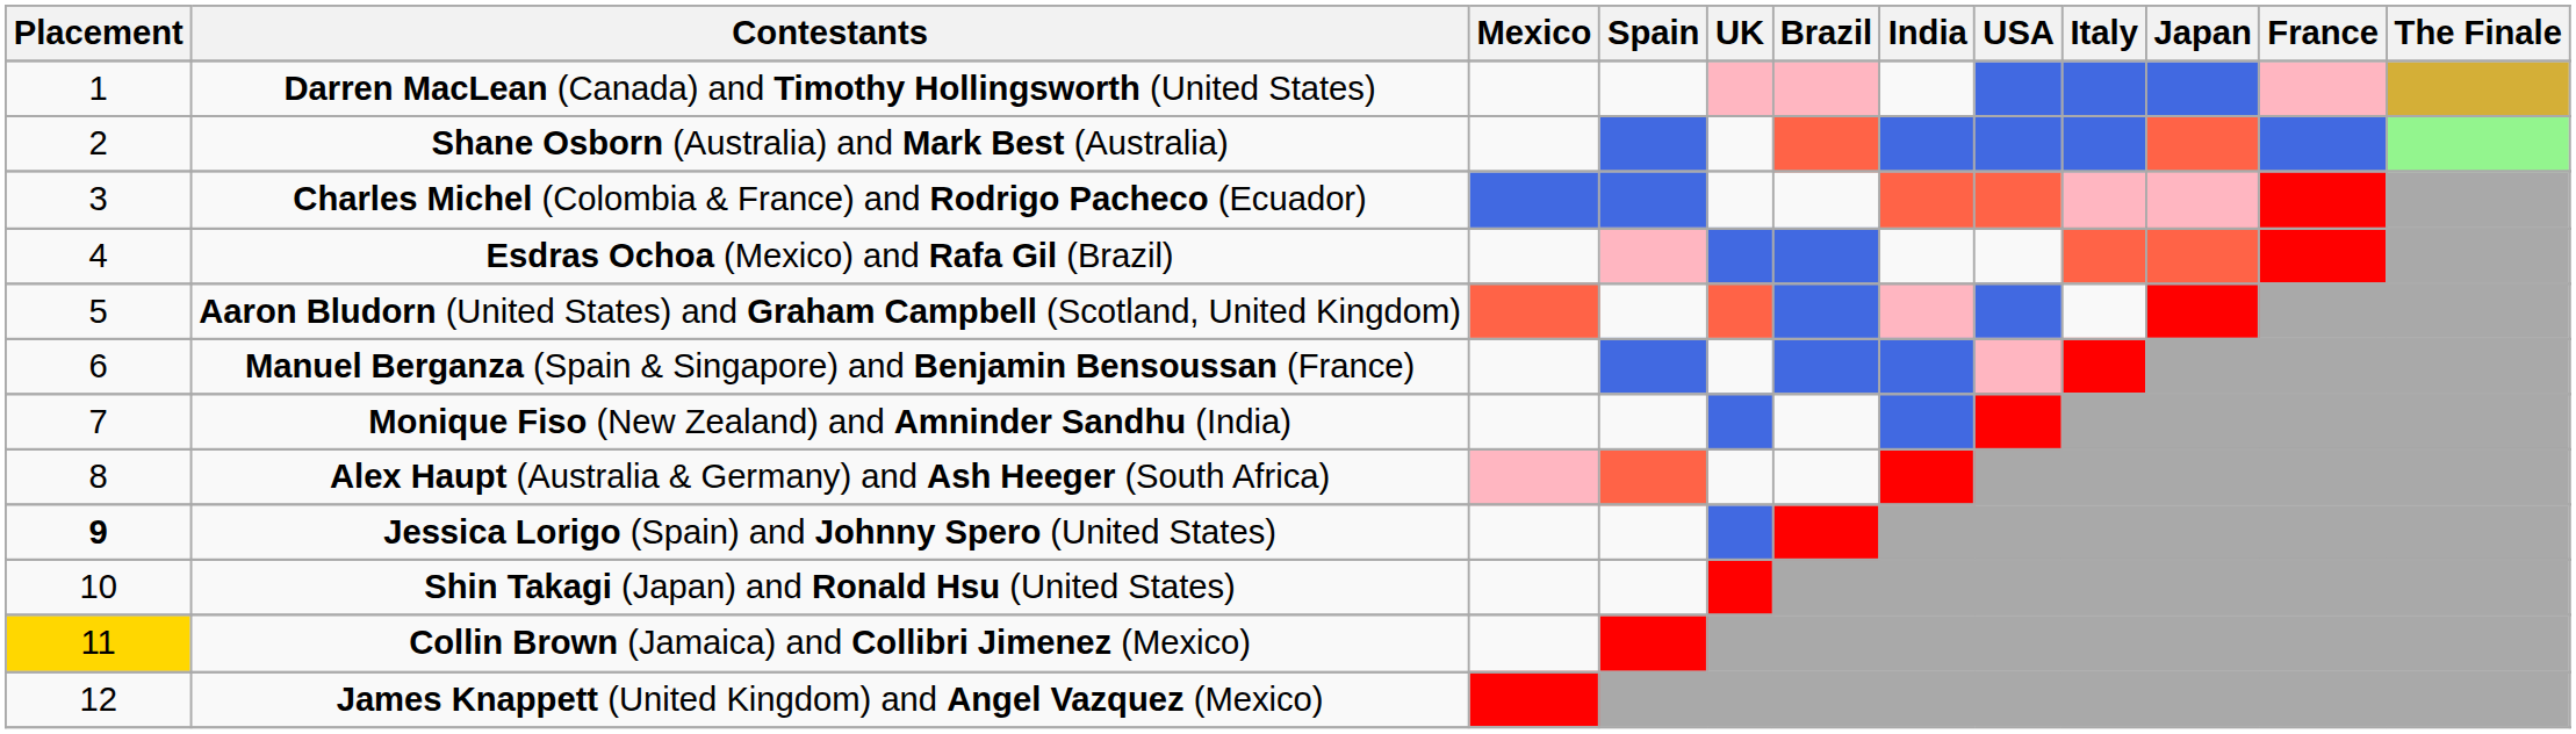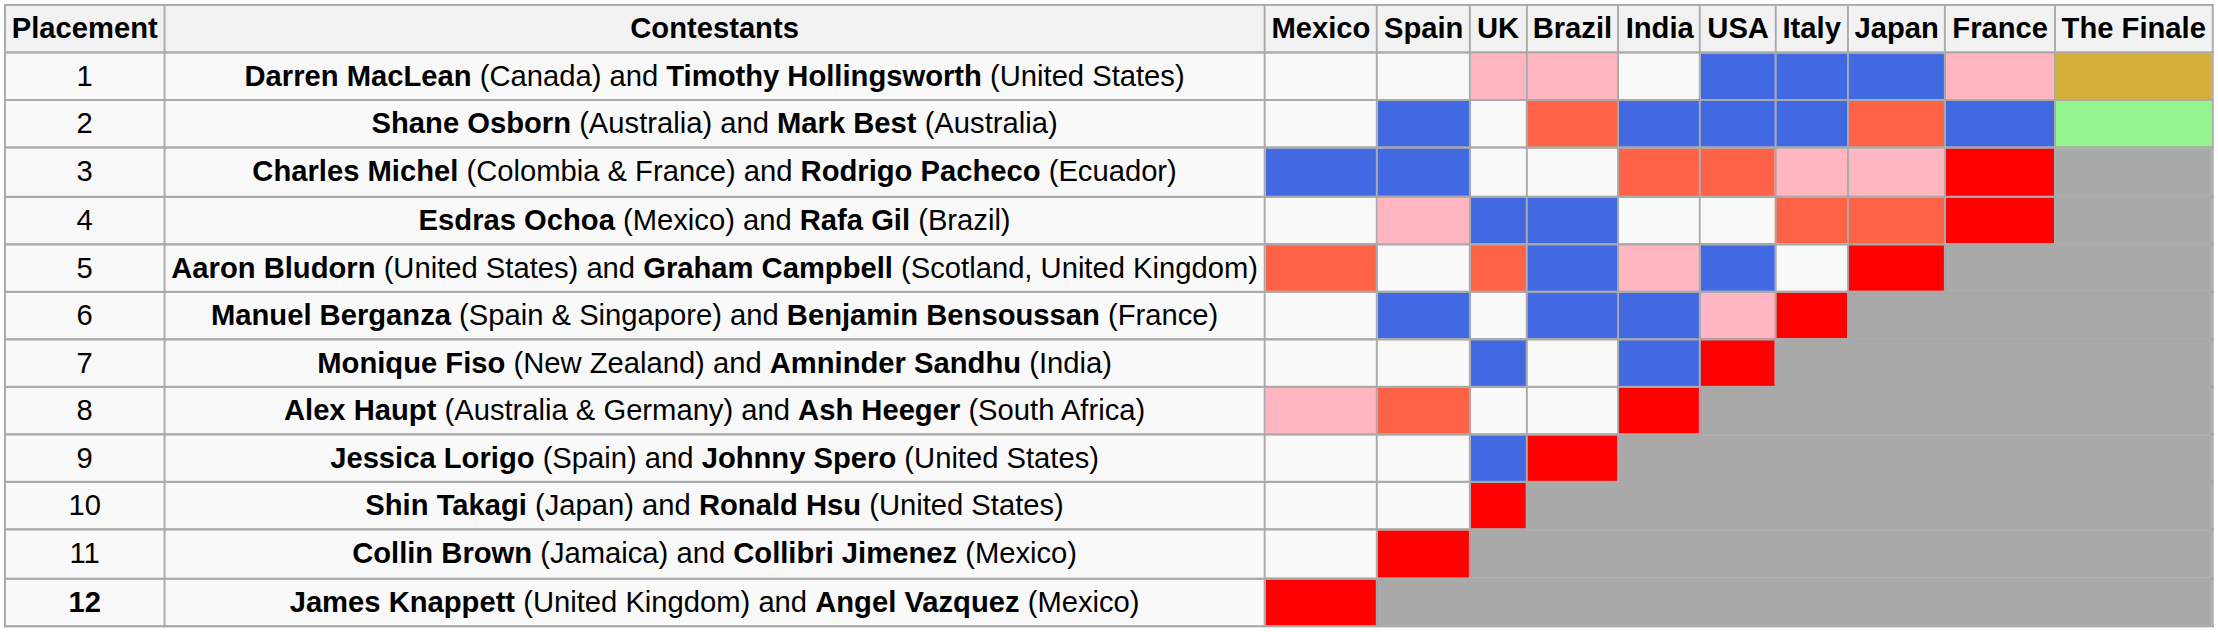Jessica Lorigo (Spain) and Johnny Spero (United States) | Placement: bold -> normal
Collin Brown (Jamaica) and Collibri Jimenez (Mexico) | Placement: gold background -> no background
James Knappett (United Kingdom) and Angel Vazquez (Mexico) | Placement: normal -> bold
